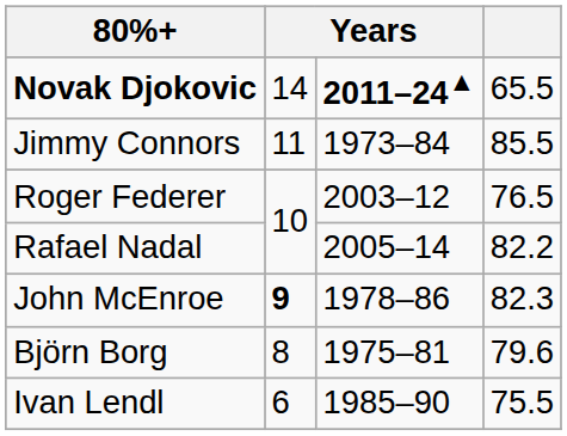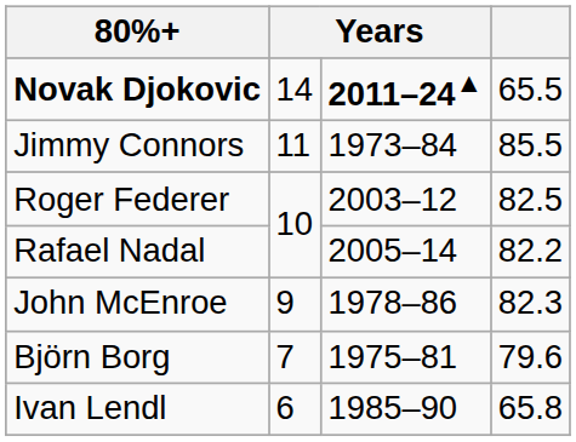Roger Federer | column 4: 76.5 -> 82.5
John McEnroe | column 2: bold -> normal
Björn Borg | column 2: 8 -> 7
Ivan Lendl | column 4: 75.5 -> 65.8
